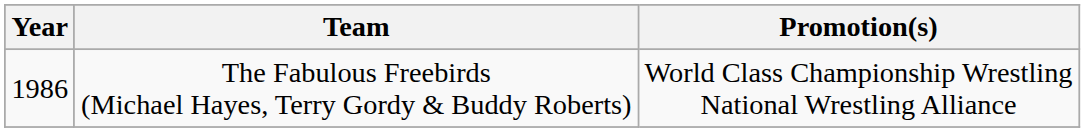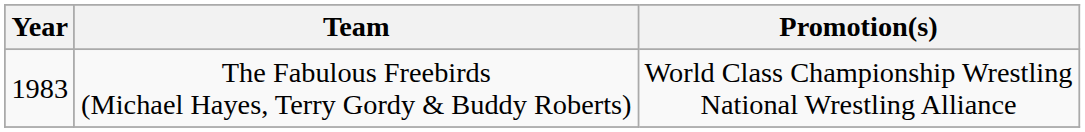row 2 | Year: 1986 -> 1983
